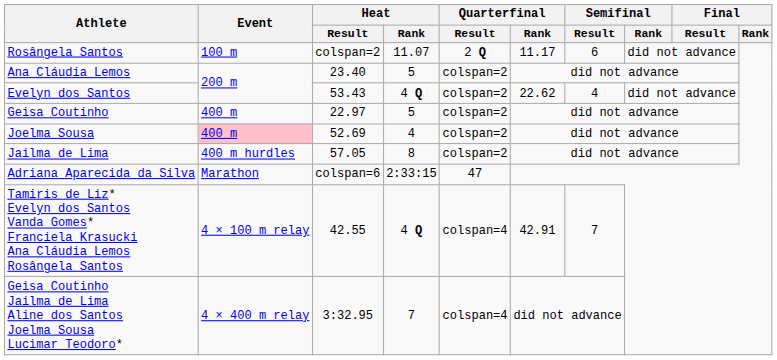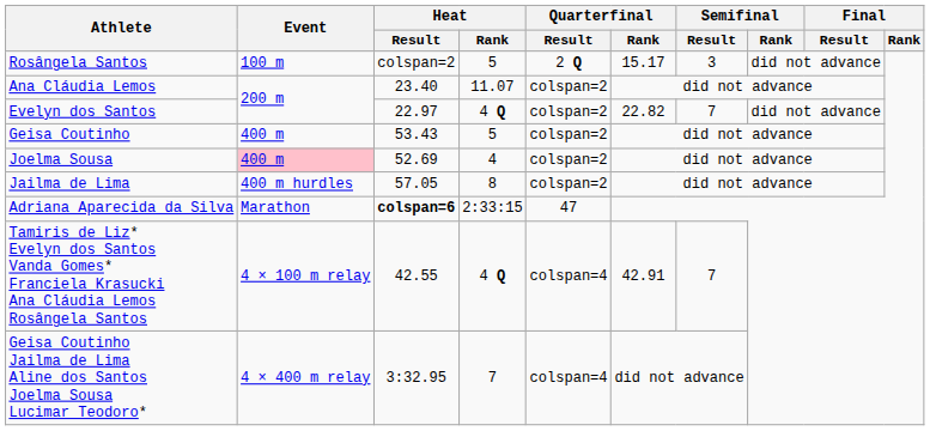Rosângela Santos | Heat / Rank: 11.07 -> 5
Rosângela Santos | Quarterfinal / Rank: 11.17 -> 15.17
Rosângela Santos | Semifinal / Result: 6 -> 3
Ana Cláudia Lemos | Heat / Rank: 5 -> 11.07
Evelyn dos Santos | Heat / Result: 53.43 -> 22.97
Evelyn dos Santos | Quarterfinal / Rank: 22.62 -> 22.82
Evelyn dos Santos | Semifinal / Result: 4 -> 7
Geisa Coutinho | Heat / Result: 22.97 -> 53.43
Adriana Aparecida da Silva | Heat / Result: normal -> bold
